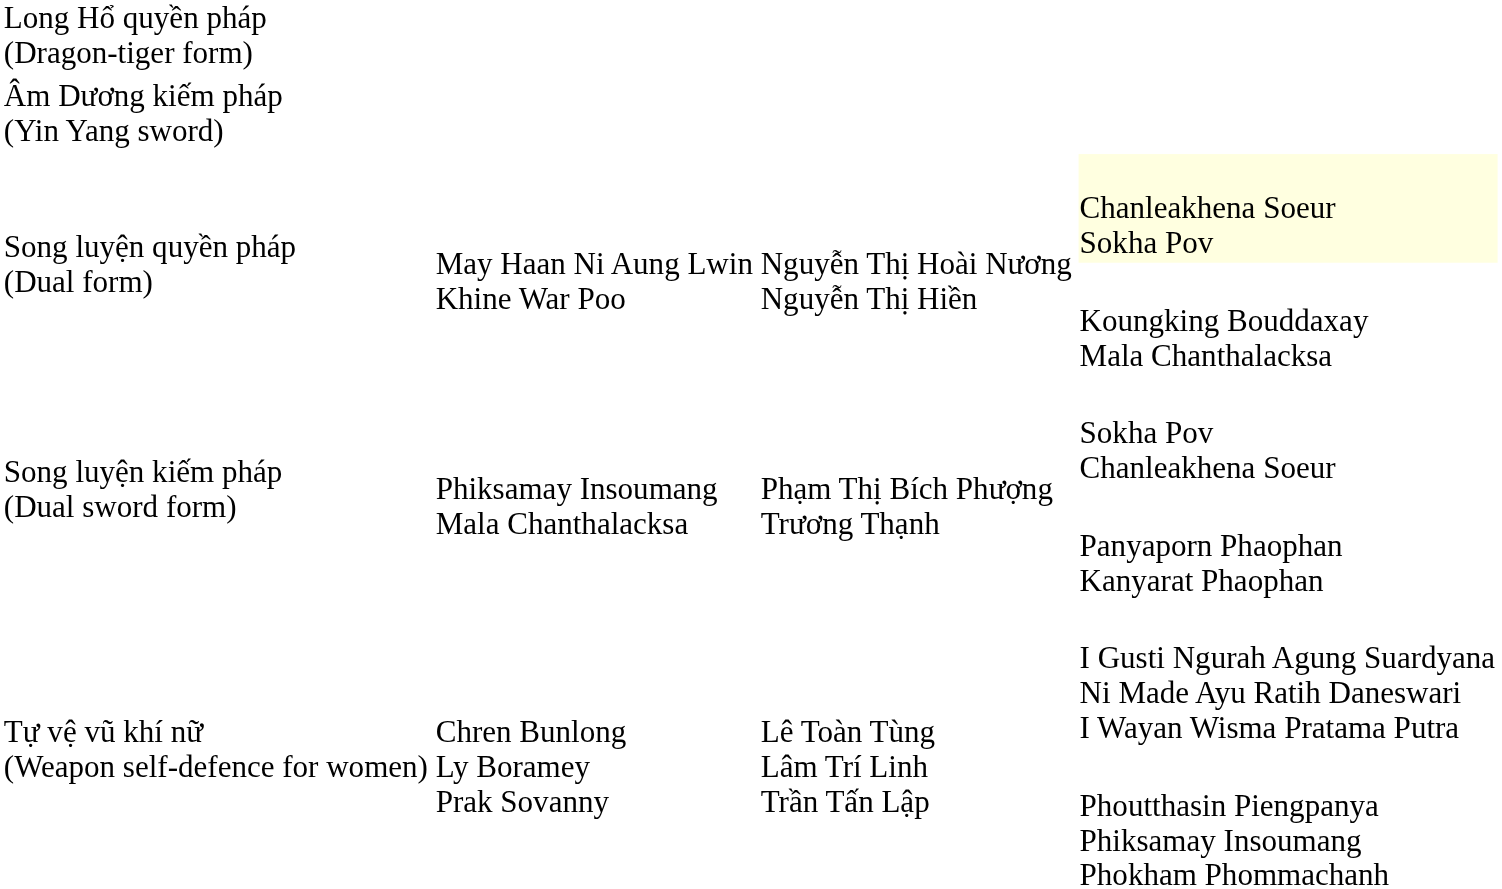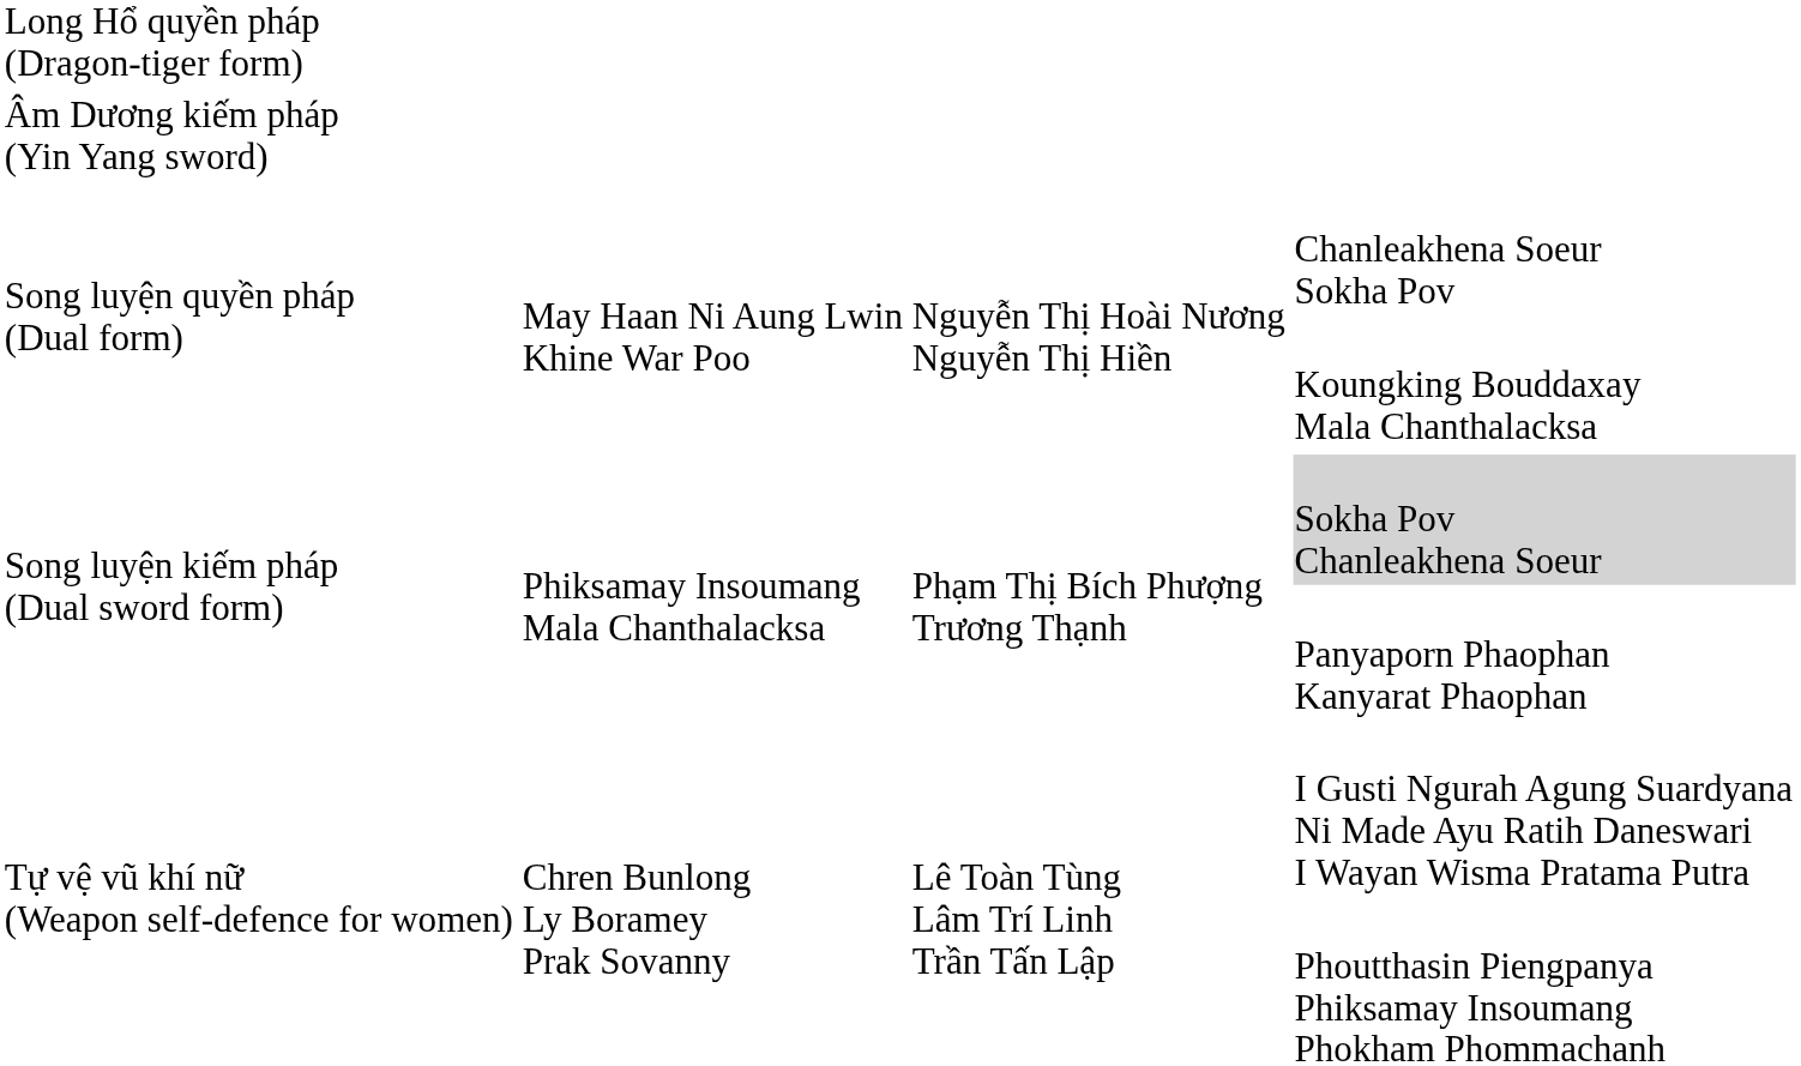Chanleakhena Soeur Sokha Pov | column 4: lightyellow background -> no background
Sokha Pov Chanleakhena Soeur | column 4: no background -> lightgrey background
